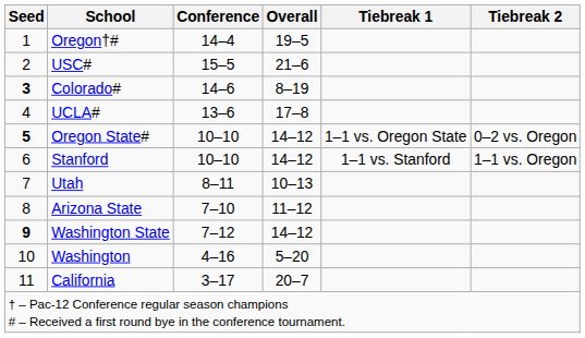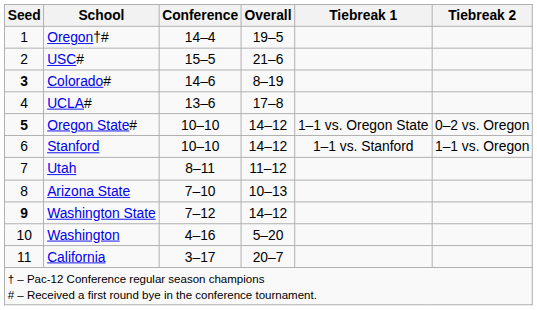Utah | Overall: 10–13 -> 11–12
Arizona State | Overall: 11–12 -> 10–13
